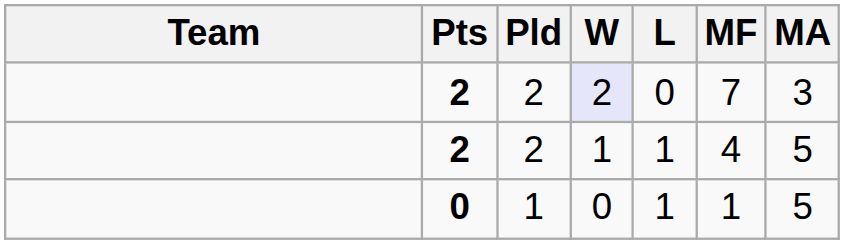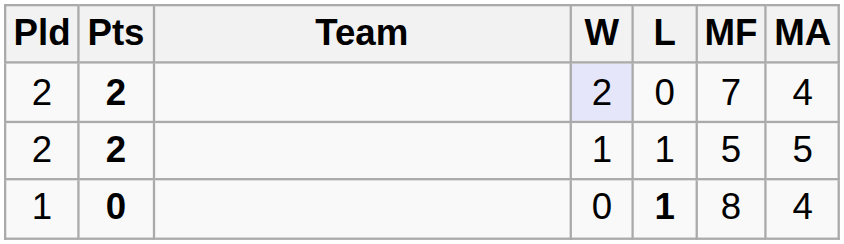columns swapped: Team <-> Pld
row 2 | MA: 3 -> 4
row 3 | MF: 4 -> 5
row 4 | L: normal -> bold
row 4 | MF: 1 -> 8
row 4 | MA: 5 -> 4
